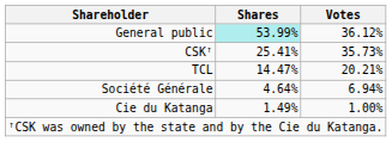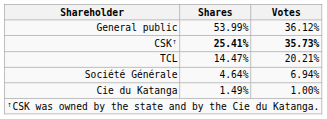General public | Shares: paleturquoise background -> no background
CSKꜛ | Shares: normal -> bold
CSKꜛ | Votes: normal -> bold
